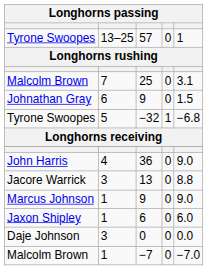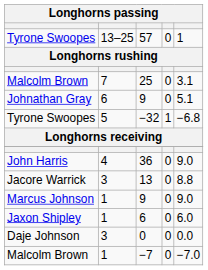Johnathan Gray / 9 | column 5: 1.5 -> 5.1
